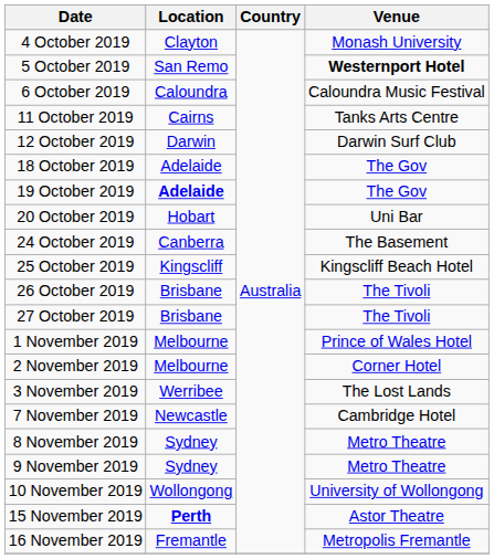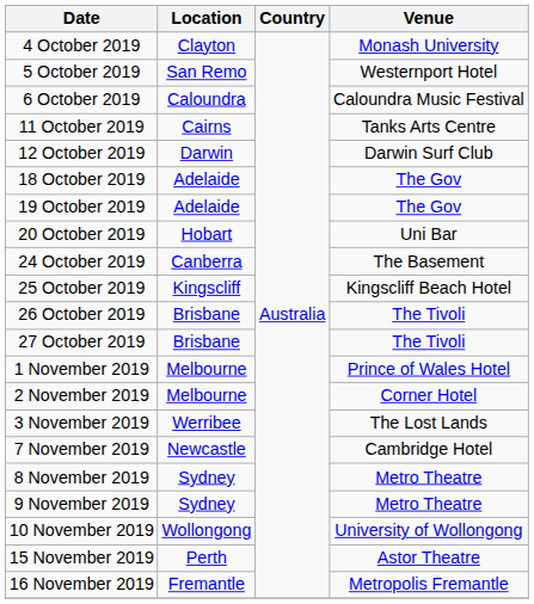5 October 2019 | Venue: bold -> normal
19 October 2019 | Location: bold -> normal
15 November 2019 | Location: bold -> normal
